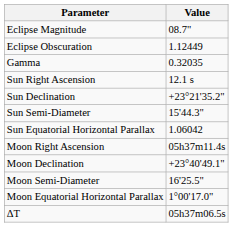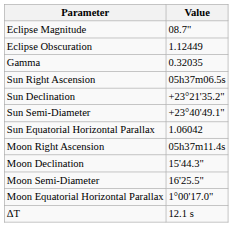Sun Right Ascension | Value: 12.1 s -> 05h37m06.5s
Sun Semi-Diameter | Value: 15'44.3" -> +23°40'49.1"
Moon Declination | Value: +23°40'49.1" -> 15'44.3"
ΔT | Value: 05h37m06.5s -> 12.1 s
